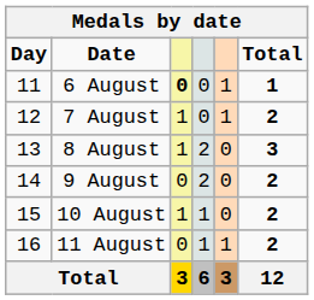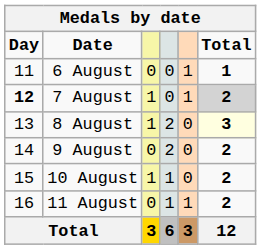6 August | column 3: bold -> normal
7 August | Day: normal -> bold
7 August | Total: no background -> lightgrey background
8 August | Total: no background -> lightyellow background
